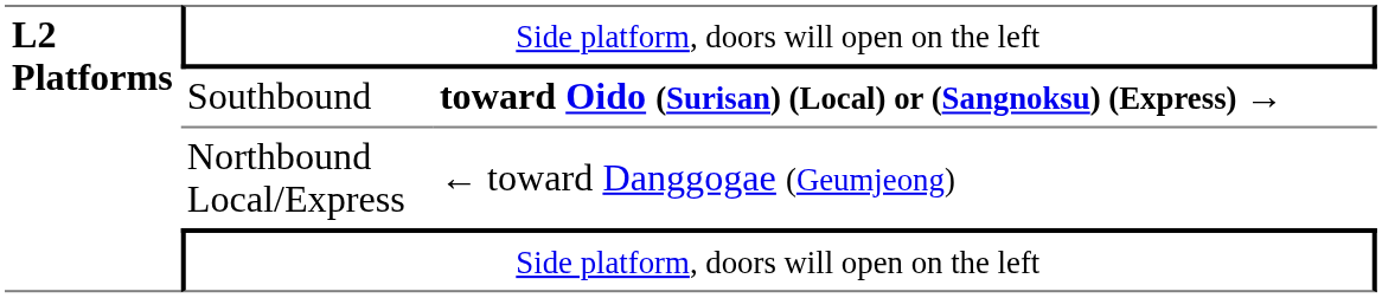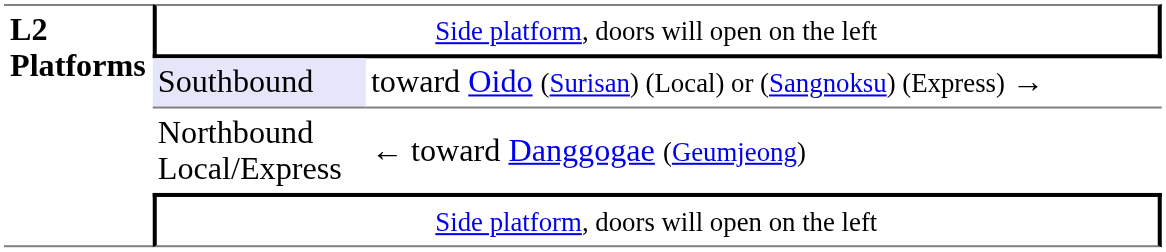Southbound | column 2: no background -> lavender background
Southbound | column 3: bold -> normal
